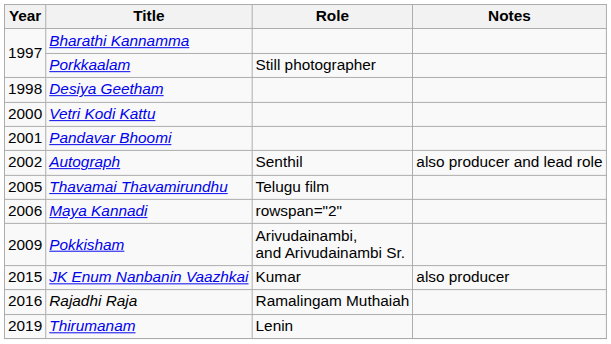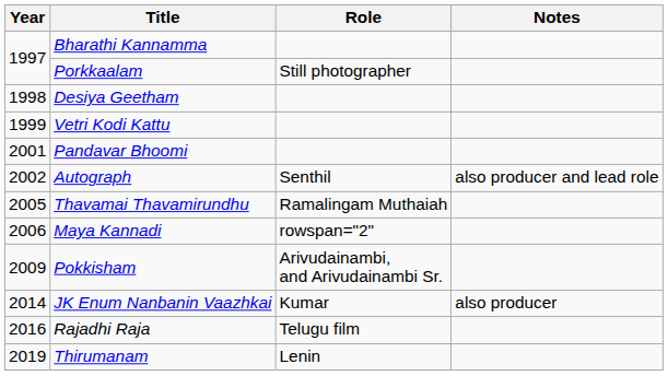Vetri Kodi Kattu | Year: 2000 -> 1999
Thavamai Thavamirundhu | Role: Telugu film -> Ramalingam Muthaiah
JK Enum Nanbanin Vaazhkai | Year: 2015 -> 2014
Rajadhi Raja | Role: Ramalingam Muthaiah -> Telugu film
